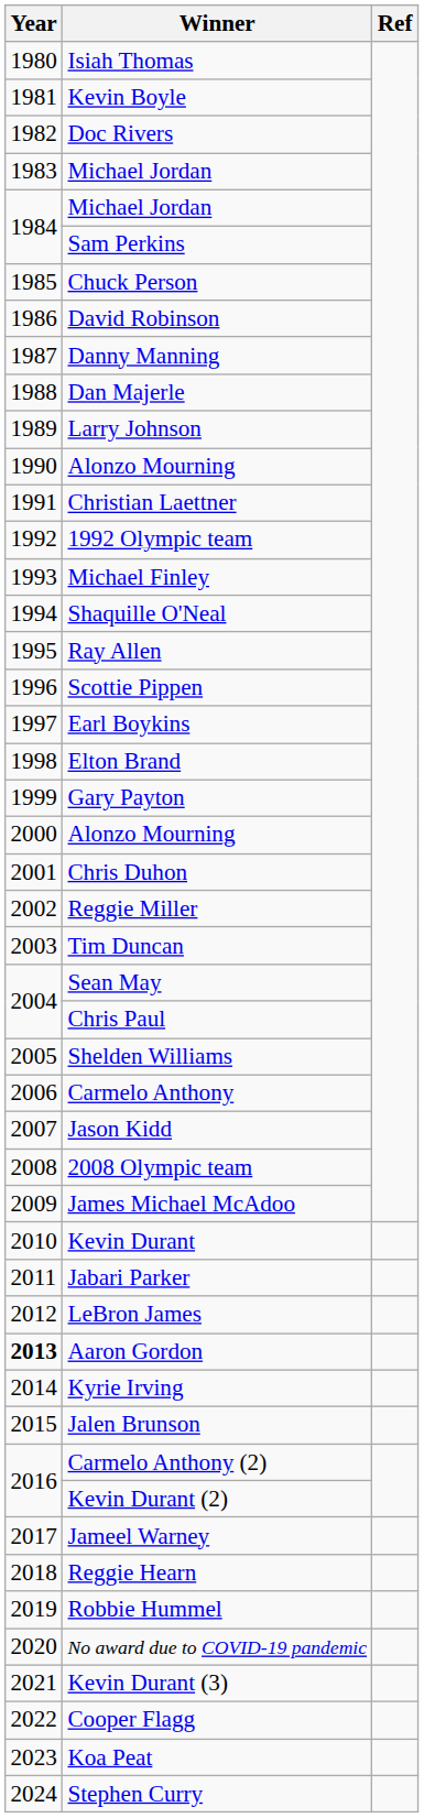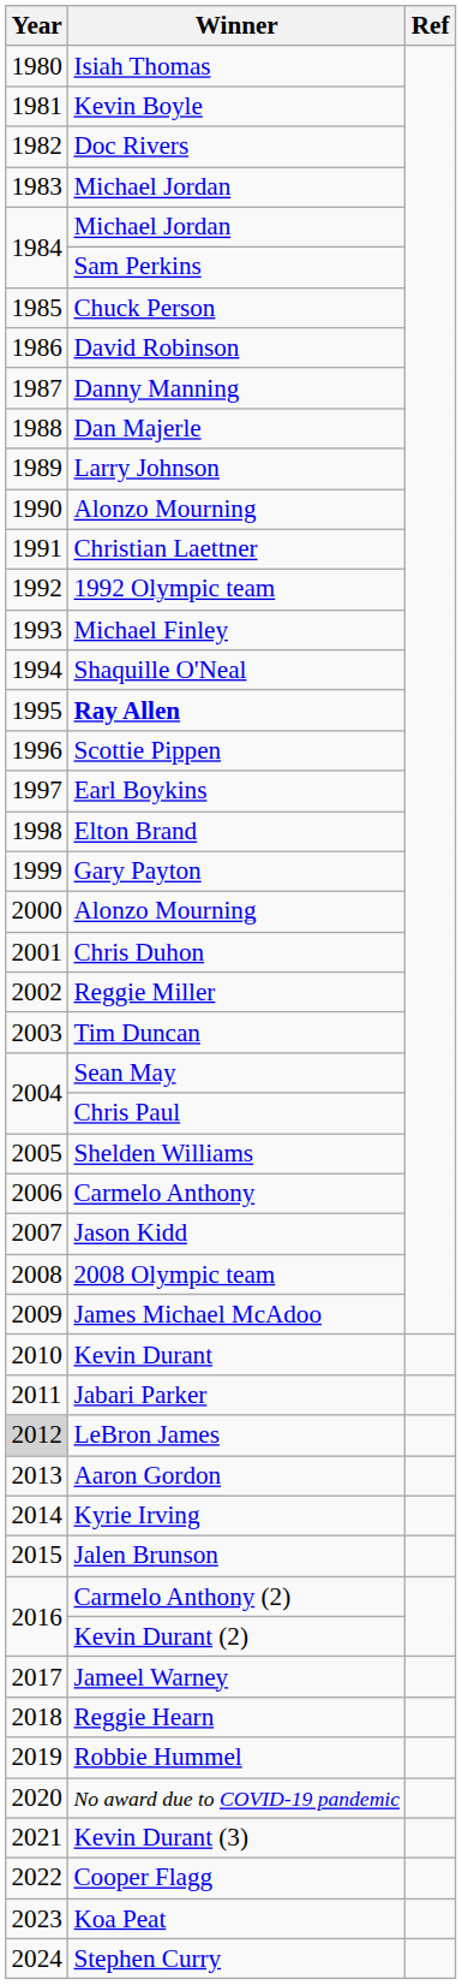Ray Allen | Winner: normal -> bold
LeBron James | Year: no background -> lightgrey background
Aaron Gordon | Year: bold -> normal
